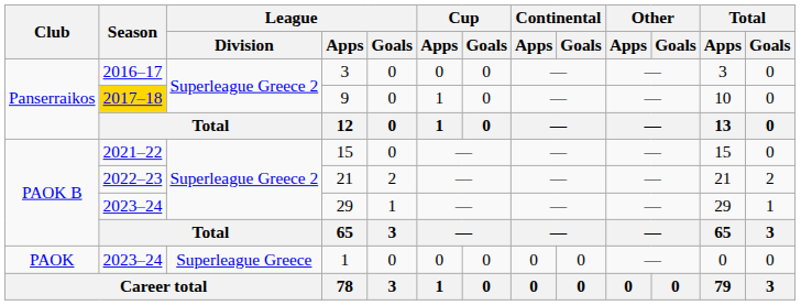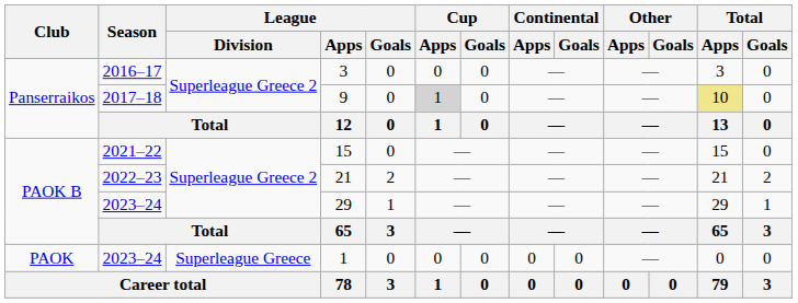9 | Season: gold background -> no background
9 | Cup / Apps: no background -> lightgrey background
9 | Total / Apps: no background -> khaki background
